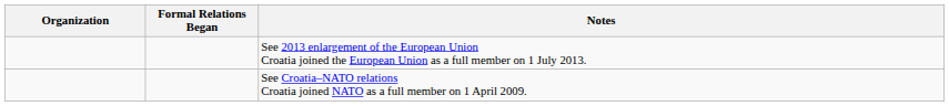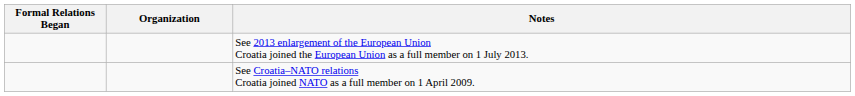columns swapped: Organization <-> Formal Relations Began
